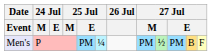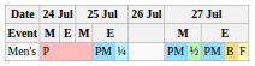Men's | Date / Event: lavender background -> no background
